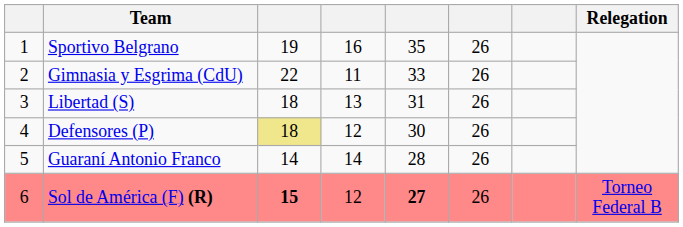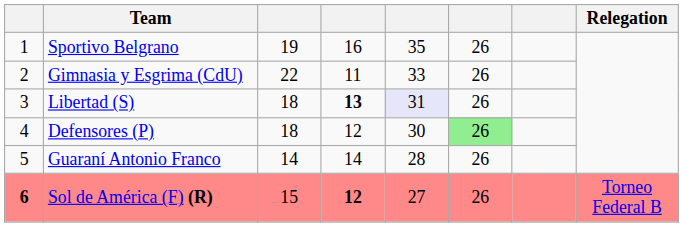Libertad (S) | column 4: normal -> bold
Libertad (S) | column 5: no background -> lavender background
Defensores (P) | column 3: khaki background -> no background
Defensores (P) | column 6: no background -> lightgreen background
Sol de América (F) (R) | column 1: normal -> bold
Sol de América (F) (R) | column 3: bold -> normal
Sol de América (F) (R) | column 4: normal -> bold
Sol de América (F) (R) | column 5: bold -> normal
